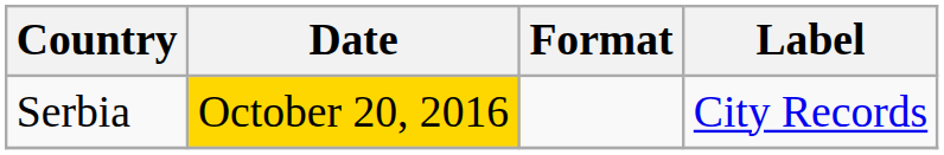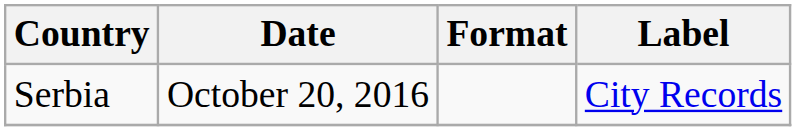Serbia | Date: gold background -> no background
